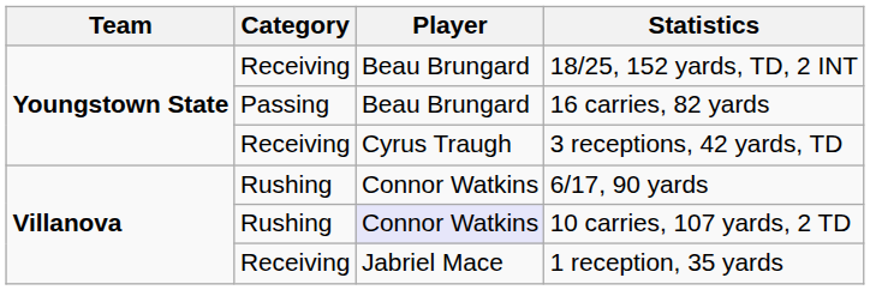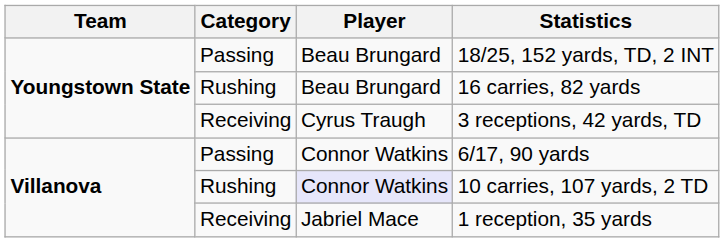18/25, 152 yards, TD, 2 INT | Category: Receiving -> Passing
16 carries, 82 yards | Category: Passing -> Rushing
6/17, 90 yards | Category: Rushing -> Passing
